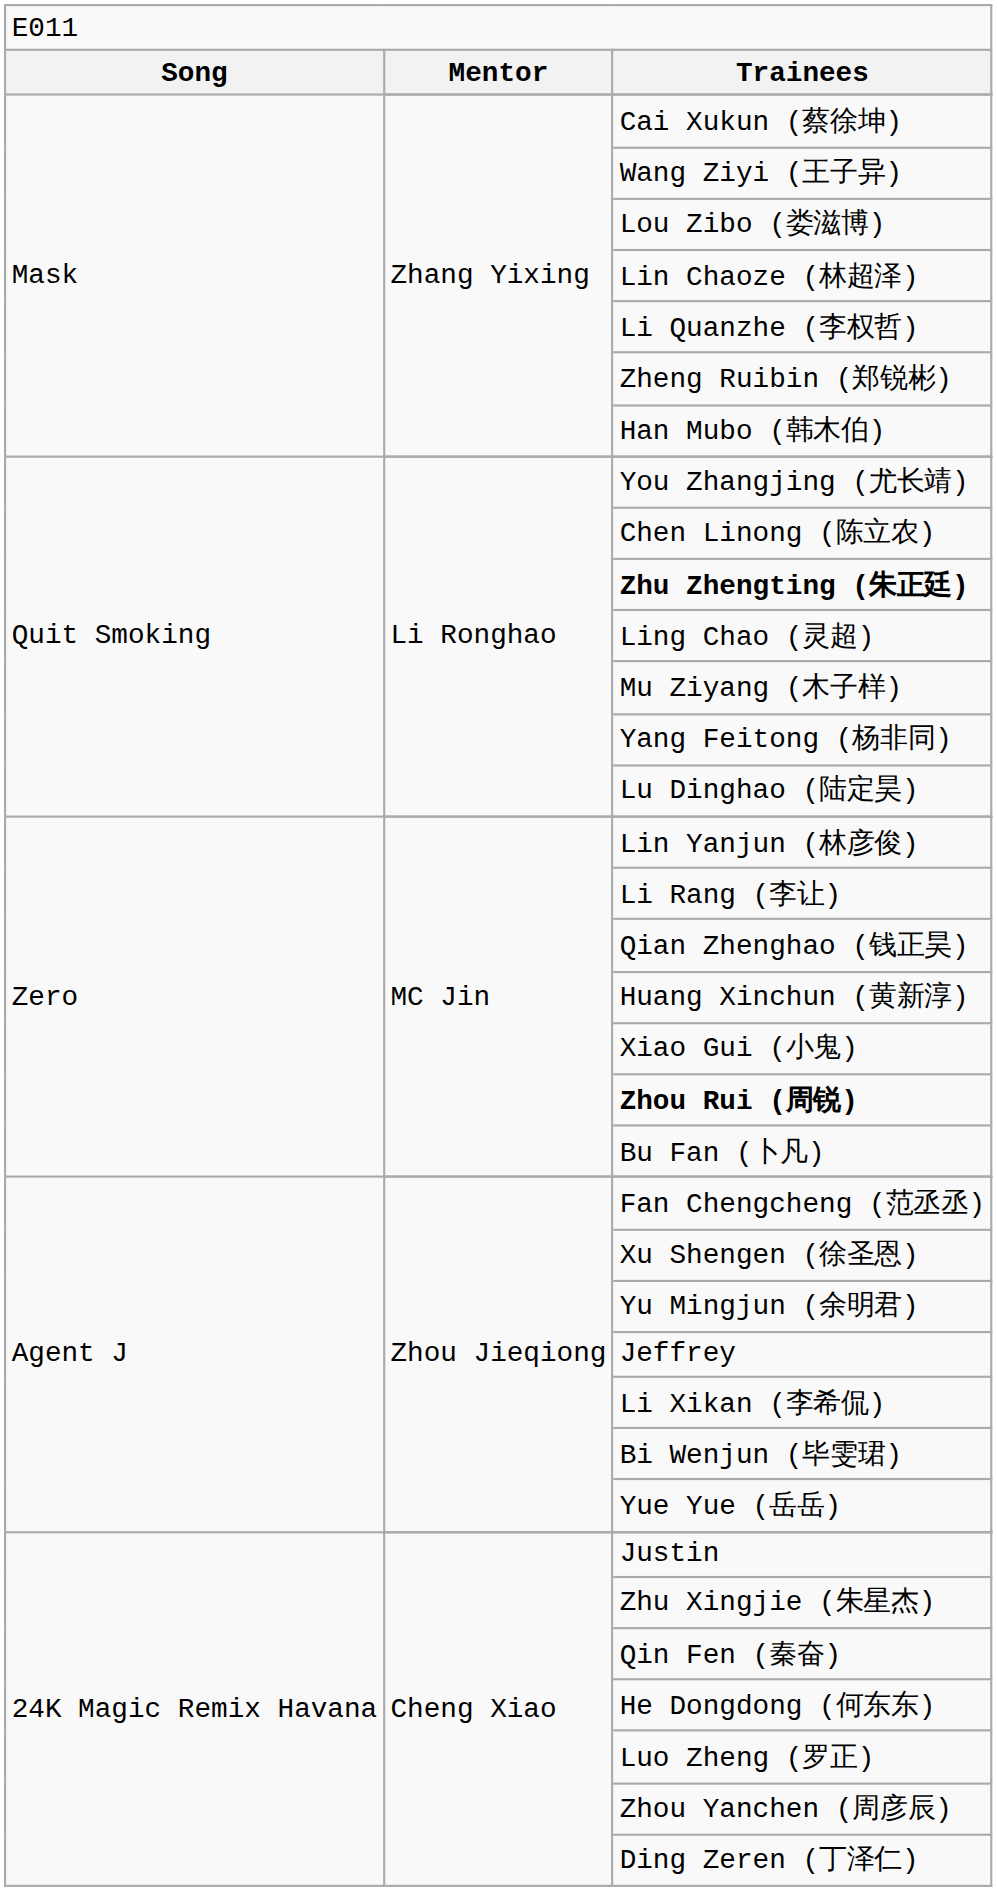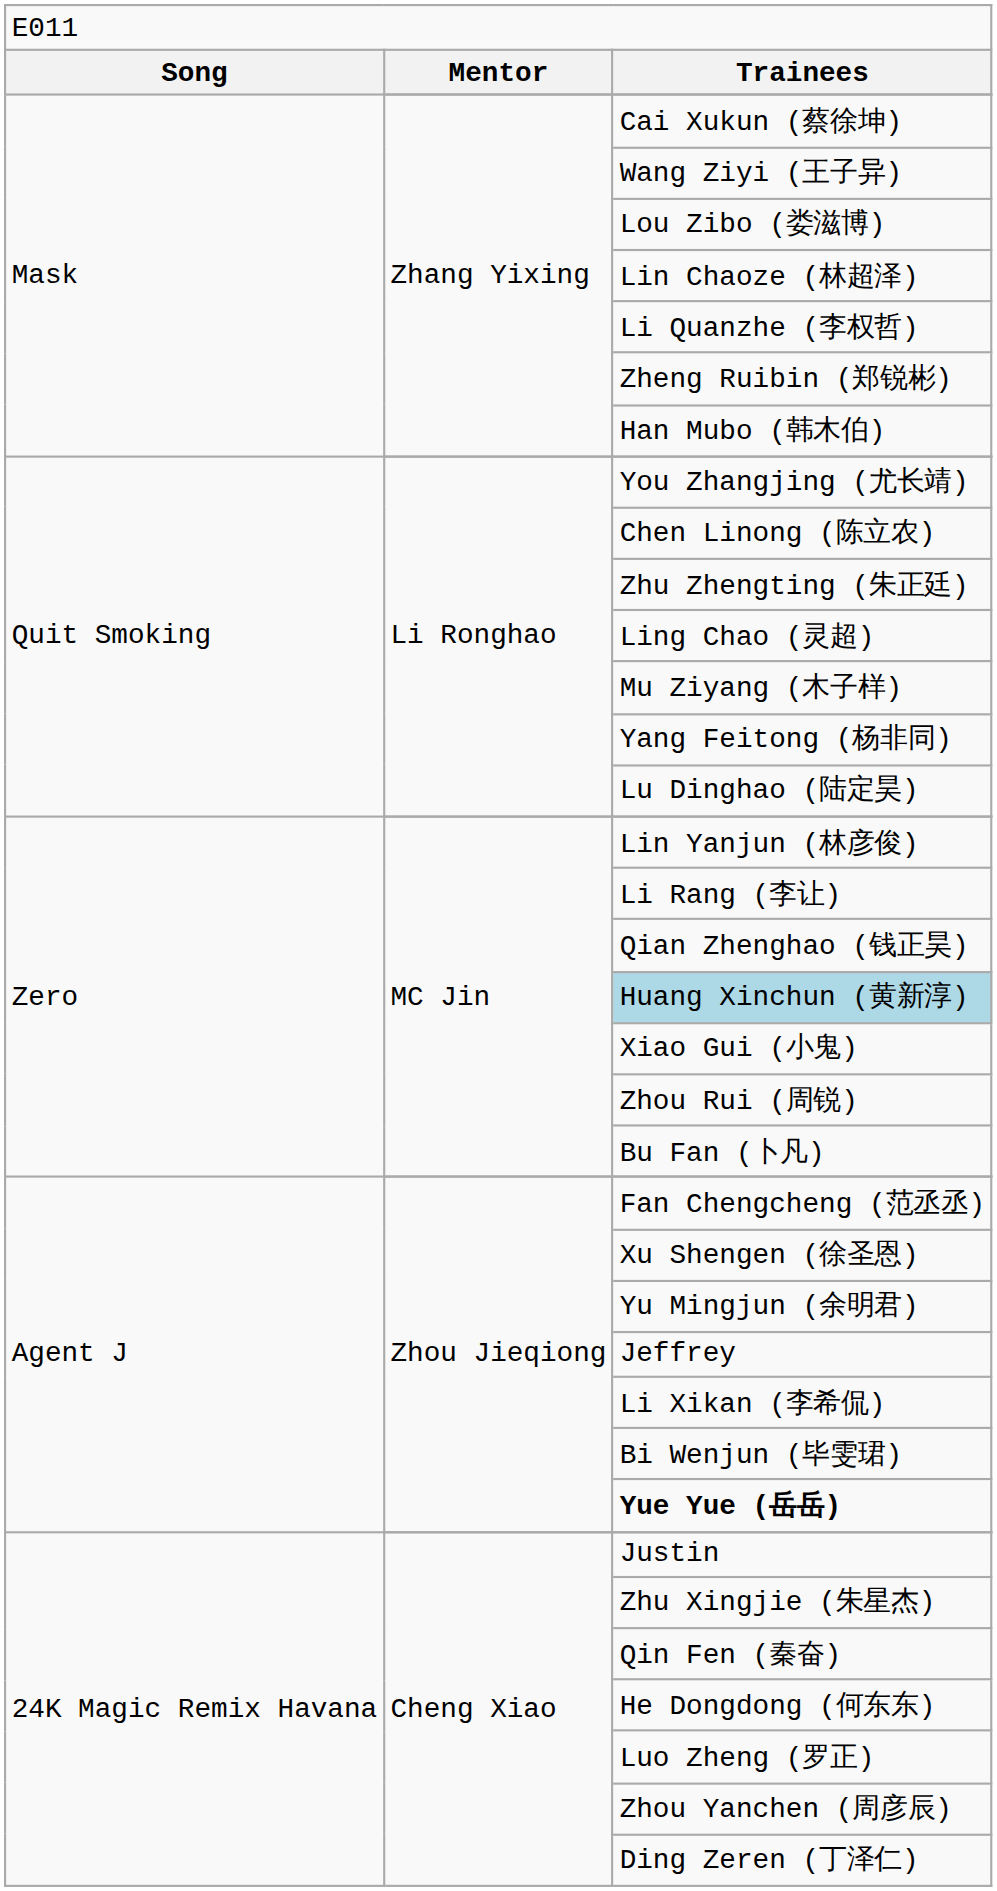Zhu Zhengting (朱正廷) | column 3: bold -> normal
Huang Xinchun (黄新淳) | column 3: no background -> lightblue background
Zhou Rui (周锐) | column 3: bold -> normal
Yue Yue (岳岳) | column 3: normal -> bold
